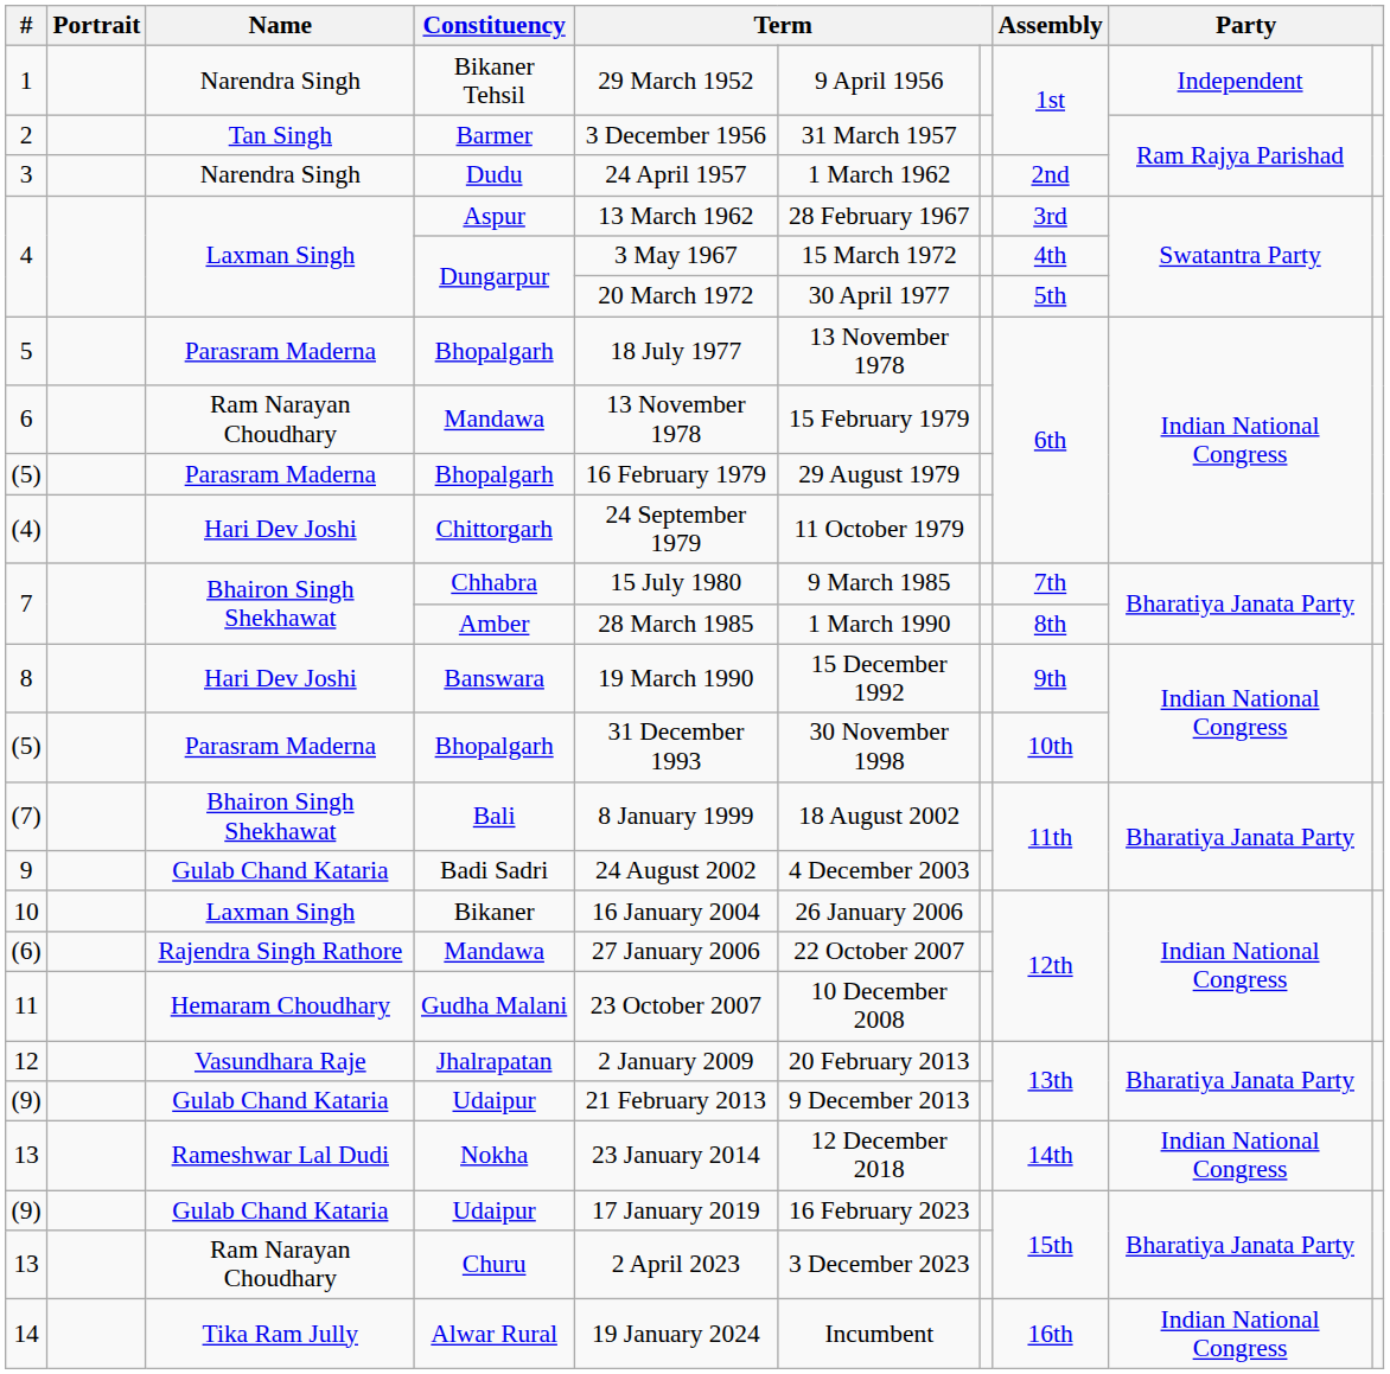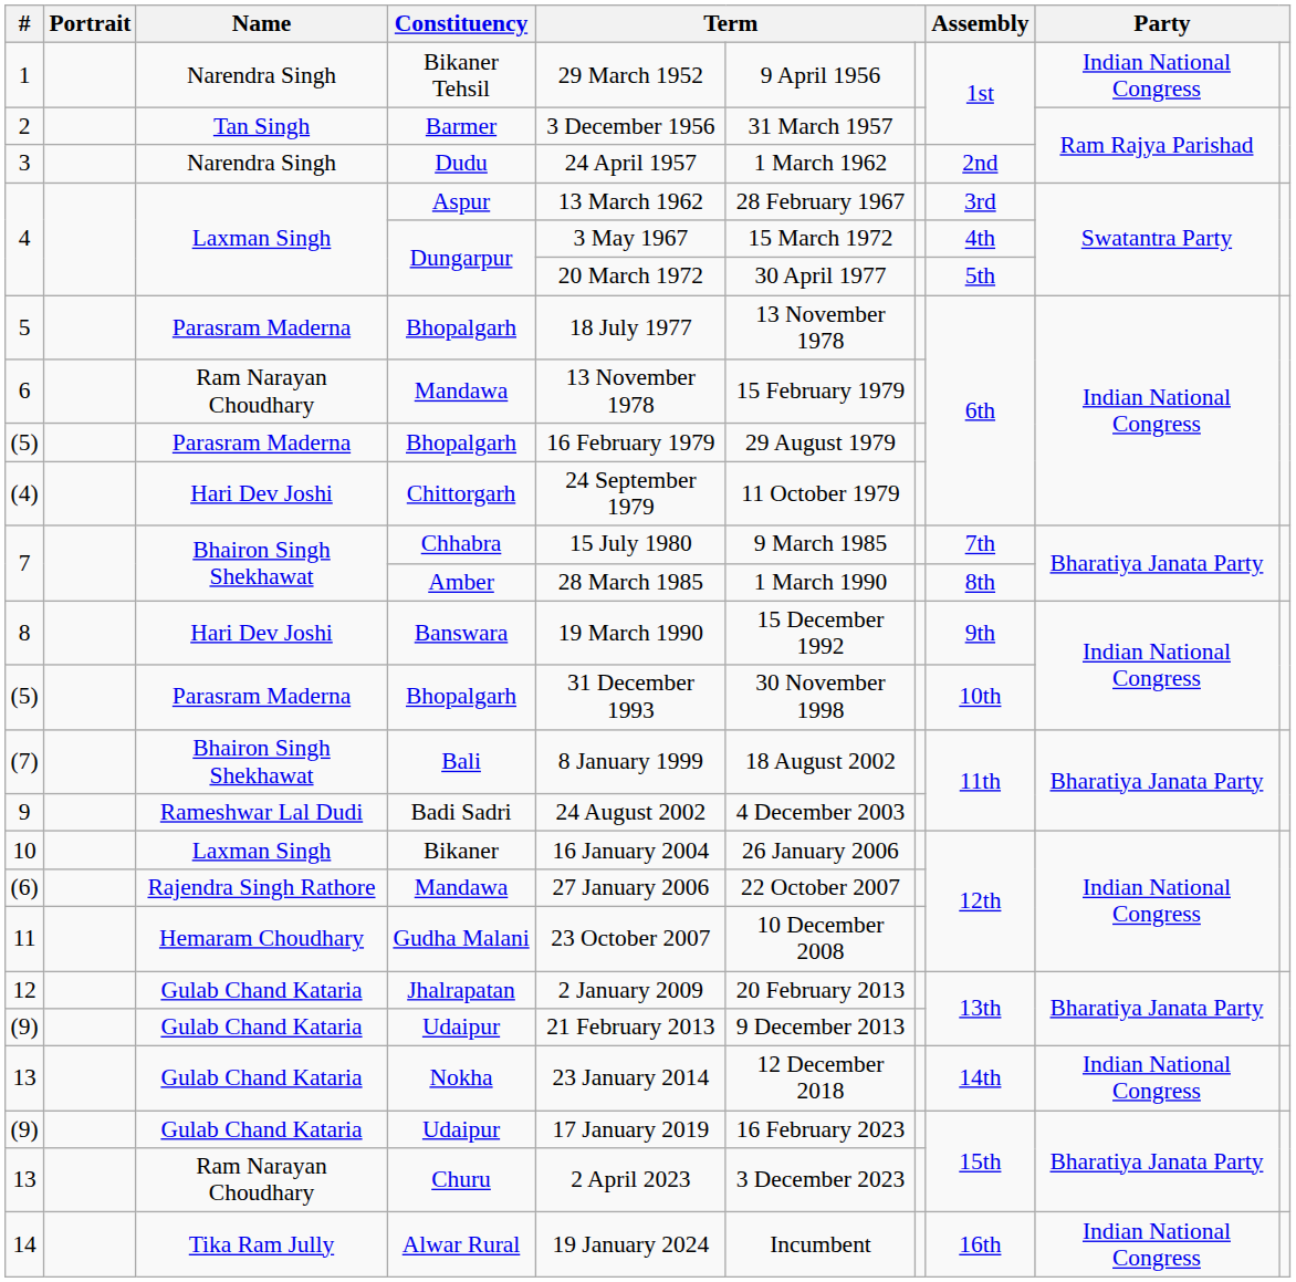Bikaner Tehsil | column 9: Independent -> Indian National Congress
Badi Sadri | Name: Gulab Chand Kataria -> Rameshwar Lal Dudi
Jhalrapatan | Name: Vasundhara Raje -> Gulab Chand Kataria
Nokha | Name: Rameshwar Lal Dudi -> Gulab Chand Kataria
